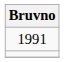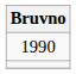row 2 | column 1: 1991 -> 1990
